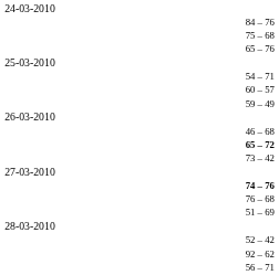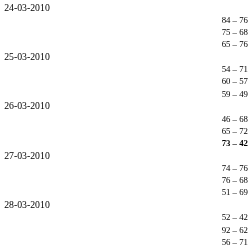65 – 72 | column 2: bold -> normal
73 – 42 | column 2: normal -> bold
74 – 76 | column 2: bold -> normal
